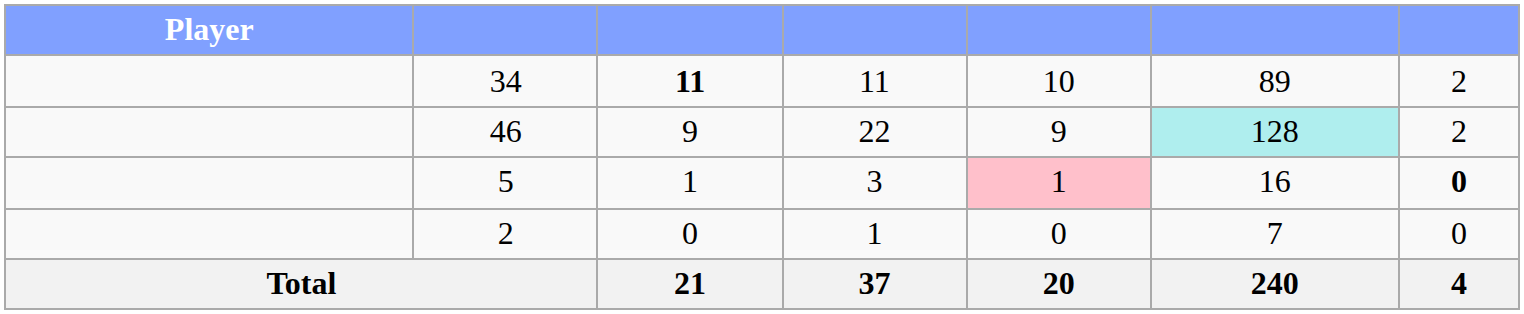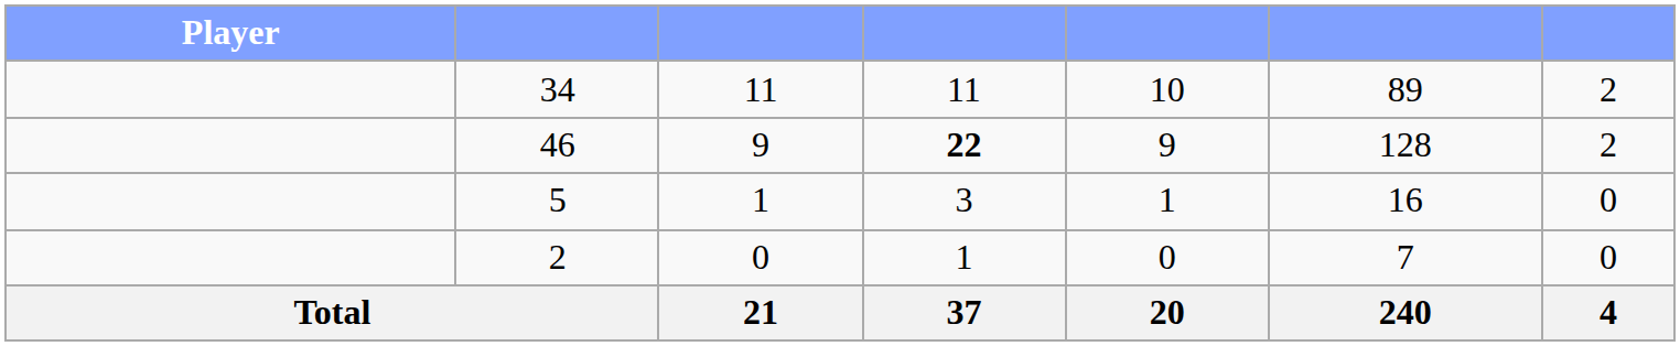34 | column 3: bold -> normal
46 | column 4: normal -> bold
46 | column 6: paleturquoise background -> no background
5 | column 5: pink background -> no background
5 | column 7: bold -> normal
